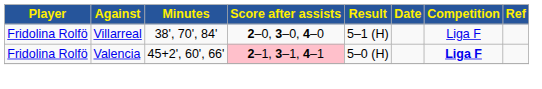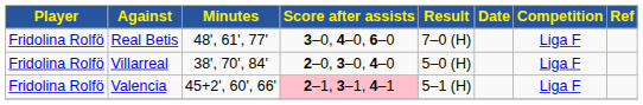+ row: Fridolina Rolfö | Real Betis | 48', 61', 77' | 3–0, 4–0, 6–0 | 7–0 (H) | Liga F
Villarreal | Result: 5–1 (H) -> 5–0 (H)
Valencia | Result: 5–0 (H) -> 5–1 (H)
Valencia | Competition: bold -> normal
